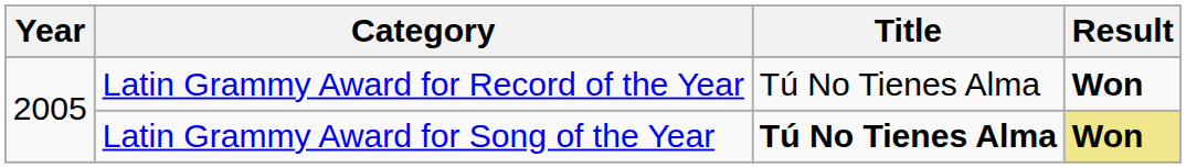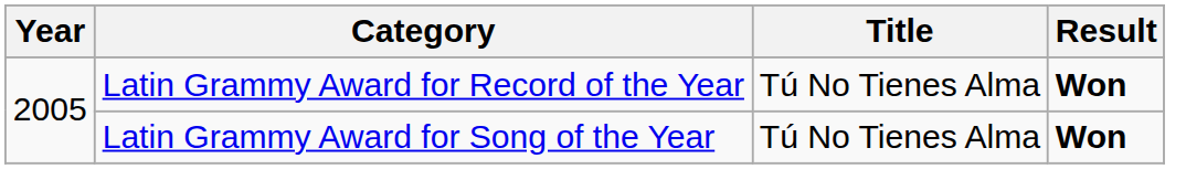Latin Grammy Award for Song of the Year | Title: bold -> normal
Latin Grammy Award for Song of the Year | Result: khaki background -> no background
